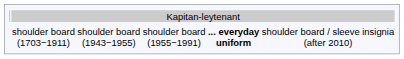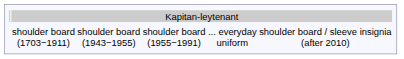shoulder board (1703−1911) | column 4: bold -> normal
